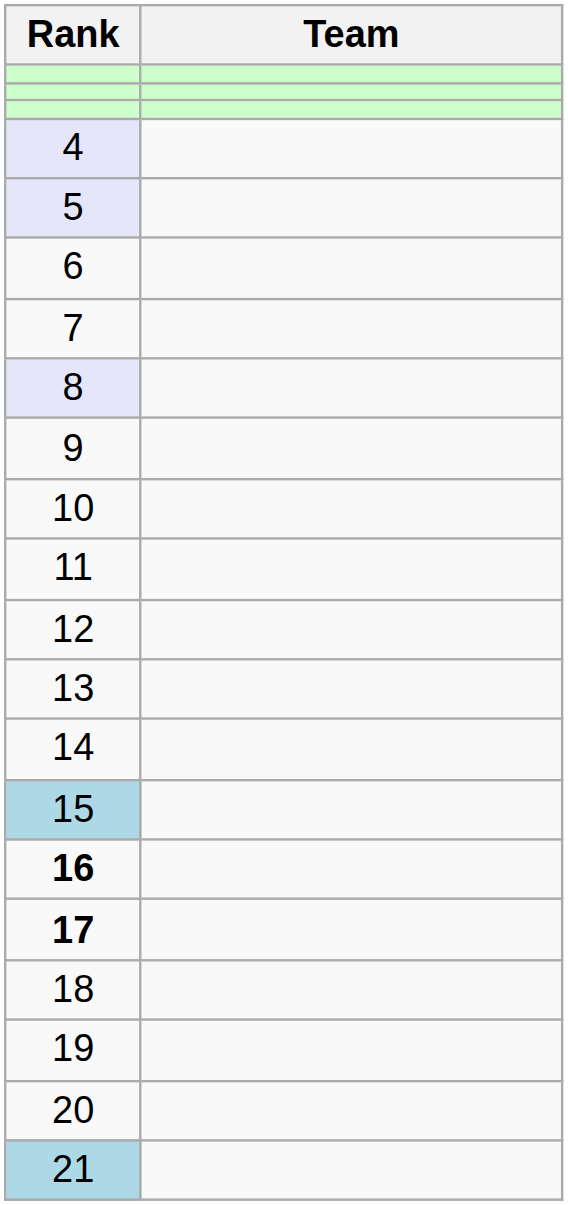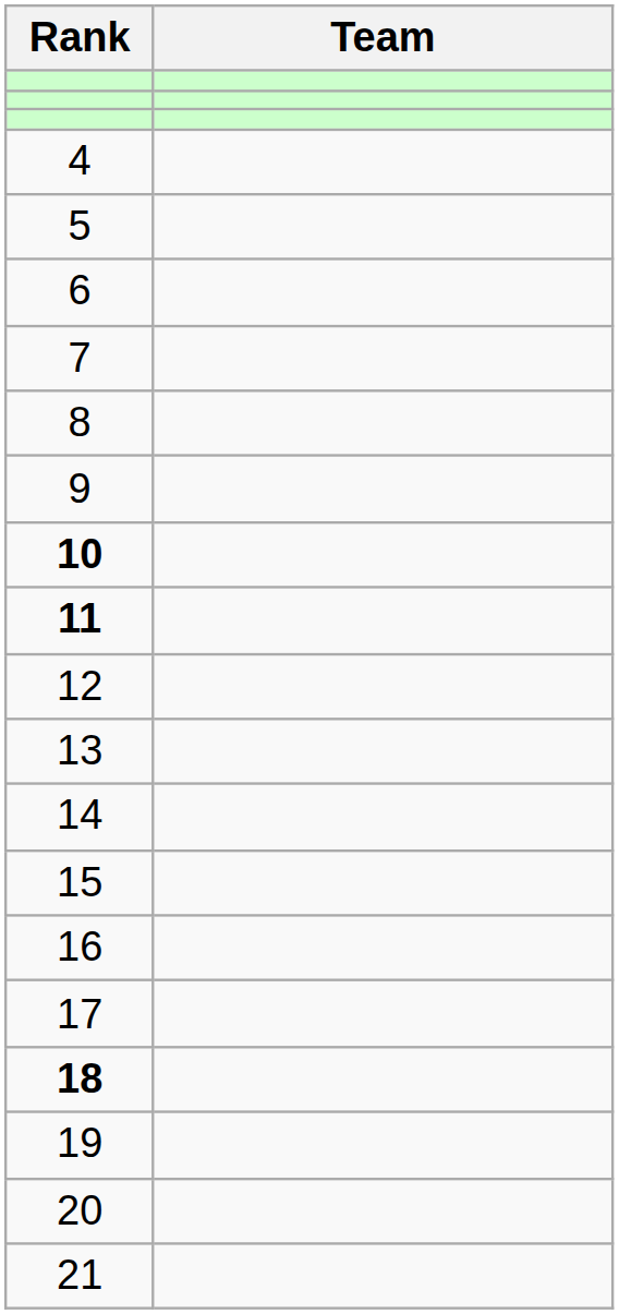row 5 | Rank: lavender background -> no background
row 6 | Rank: lavender background -> no background
row 9 | Rank: lavender background -> no background
row 11 | Rank: normal -> bold
row 12 | Rank: normal -> bold
row 16 | Rank: lightblue background -> no background
row 17 | Rank: bold -> normal
row 18 | Rank: bold -> normal
row 19 | Rank: normal -> bold
row 22 | Rank: lightblue background -> no background
